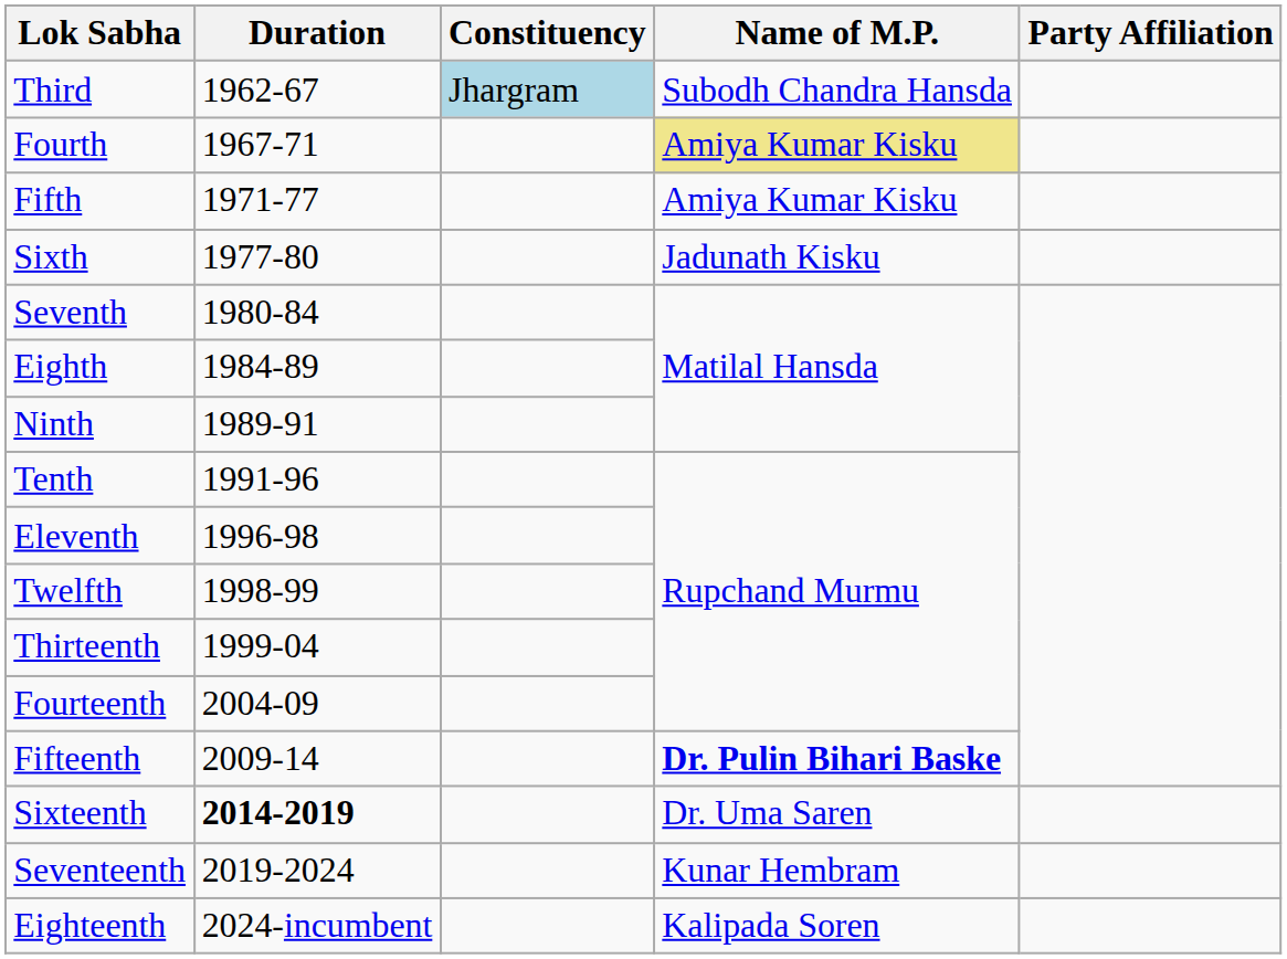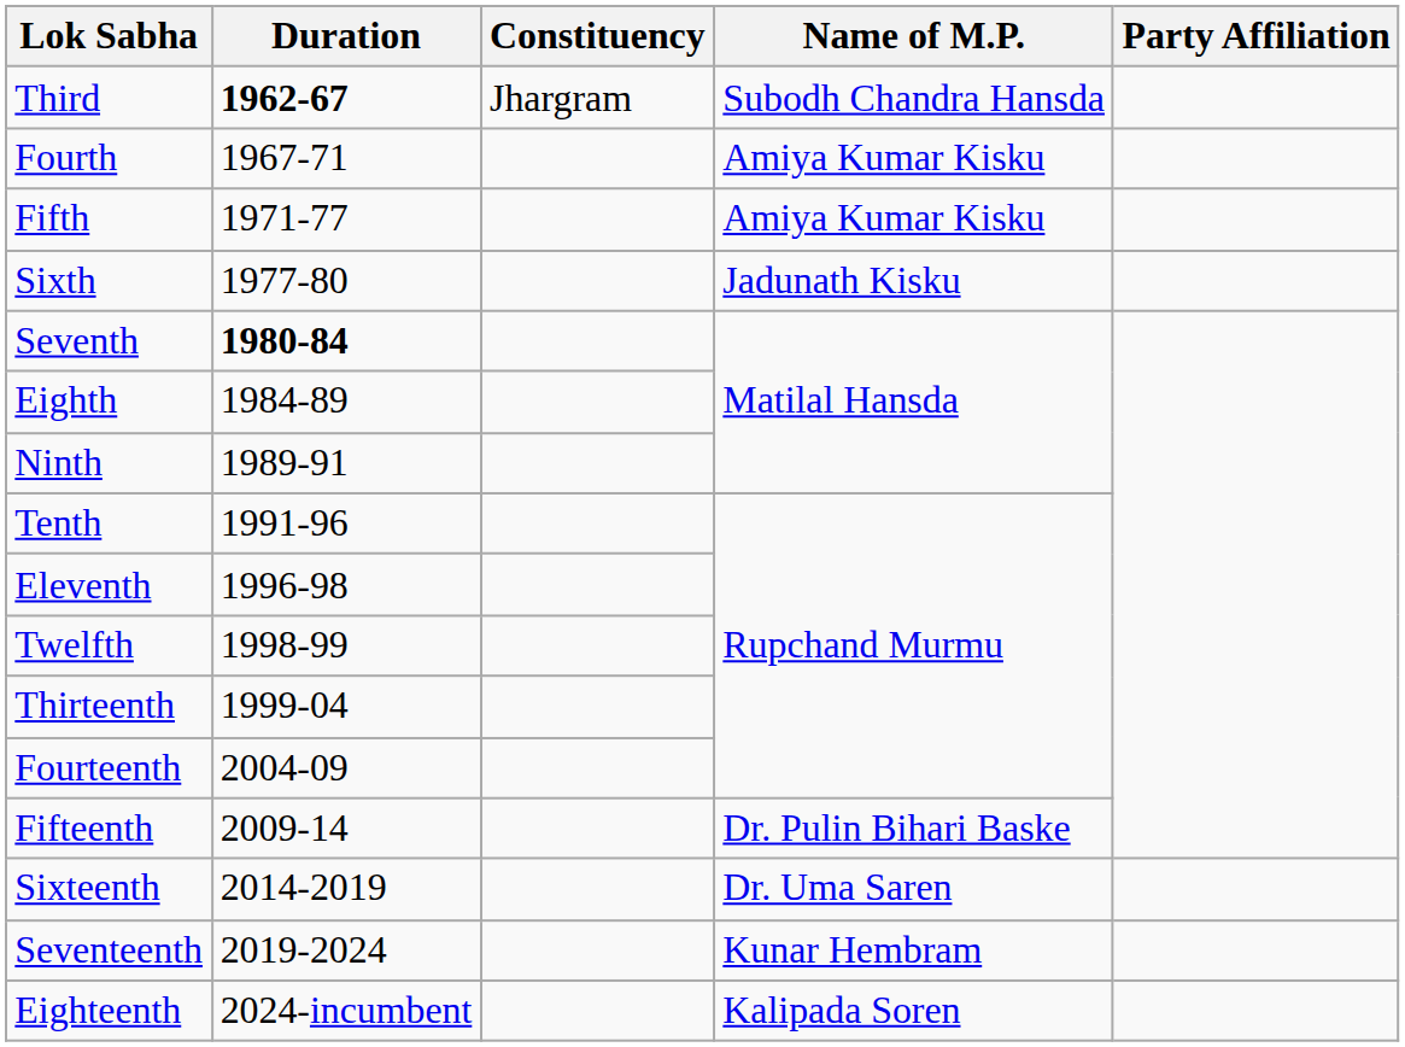Third | Duration: normal -> bold
Third | Constituency: lightblue background -> no background
Fourth | Name of M.P.: khaki background -> no background
Seventh | Duration: normal -> bold
Fifteenth | Name of M.P.: bold -> normal
Sixteenth | Duration: bold -> normal
